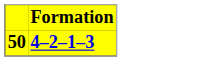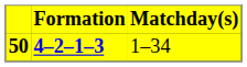+ column: Matchday(s) | 1–34
